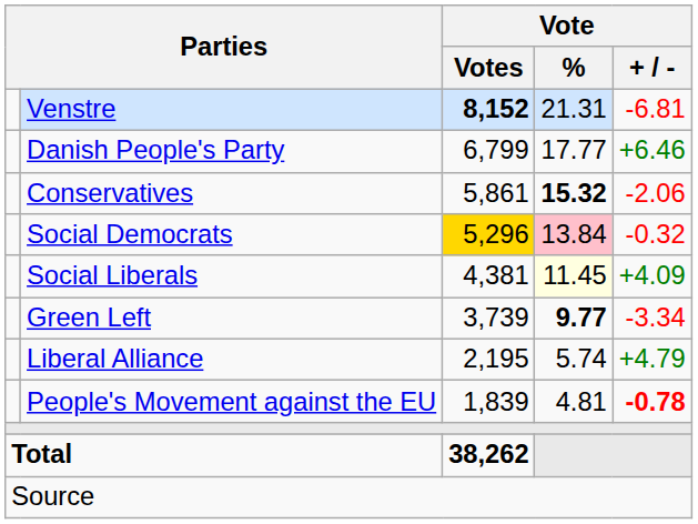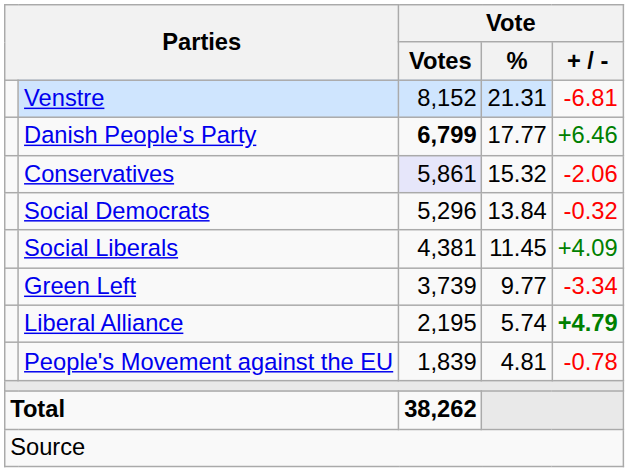Venstre | Vote / Votes: bold -> normal
Danish People's Party | Vote / Votes: normal -> bold
Conservatives | Vote / Votes: no background -> lavender background
Conservatives | Vote / %: bold -> normal
Social Democrats | Vote / Votes: gold background -> no background
Social Democrats | Vote / %: pink background -> no background
Social Liberals | Vote / %: lightyellow background -> no background
Green Left | Vote / %: bold -> normal
Liberal Alliance | Vote / + / -: normal -> bold
People's Movement against the EU | Vote / + / -: bold -> normal
